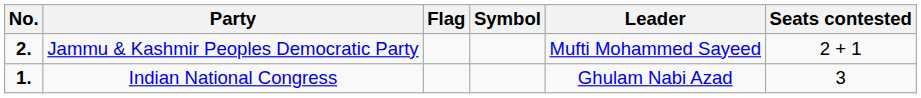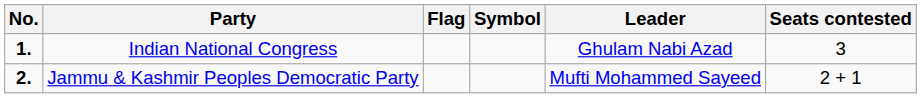rows swapped: Indian National Congress <-> Jammu & Kashmir Peoples Democratic Party
